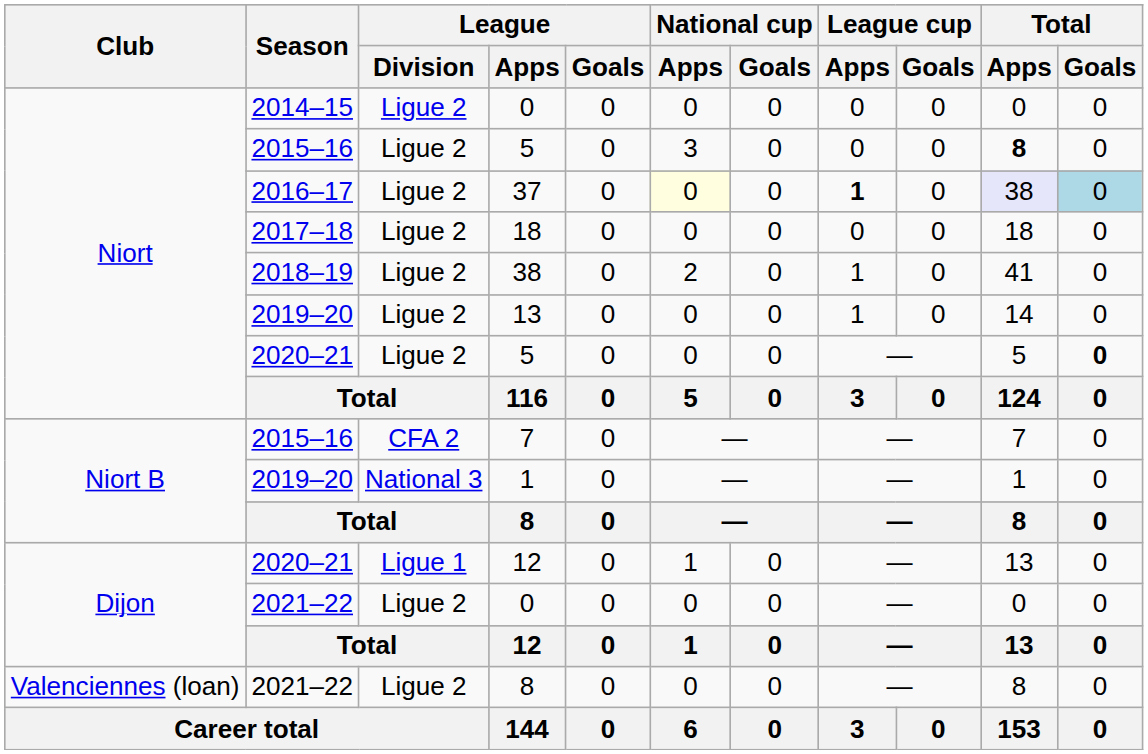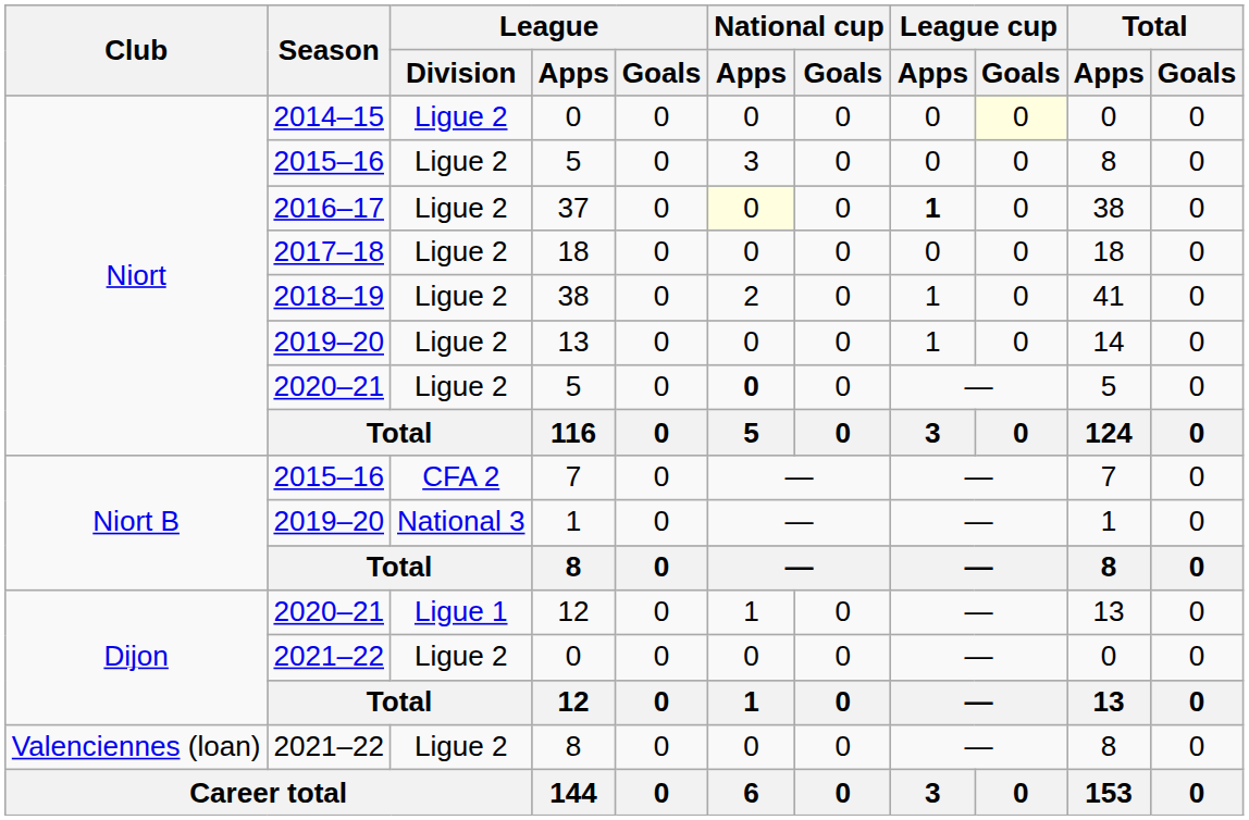2014–15 / 0 | League cup / Goals: no background -> lightyellow background
2015–16 / 5 | Total / Apps: bold -> normal
37 | Total / Apps: lavender background -> no background
37 | Total / Goals: lightblue background -> no background
2020–21 / 5 | National cup / Apps: normal -> bold
2020–21 / 5 | Total / Goals: bold -> normal
